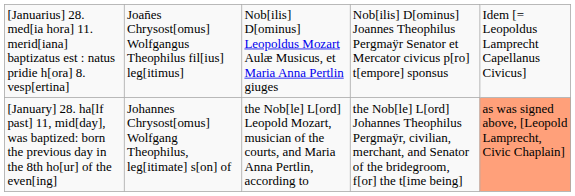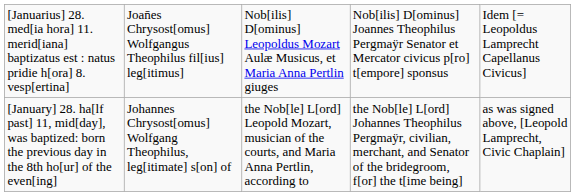row 2 | column 5: lightsalmon background -> no background
